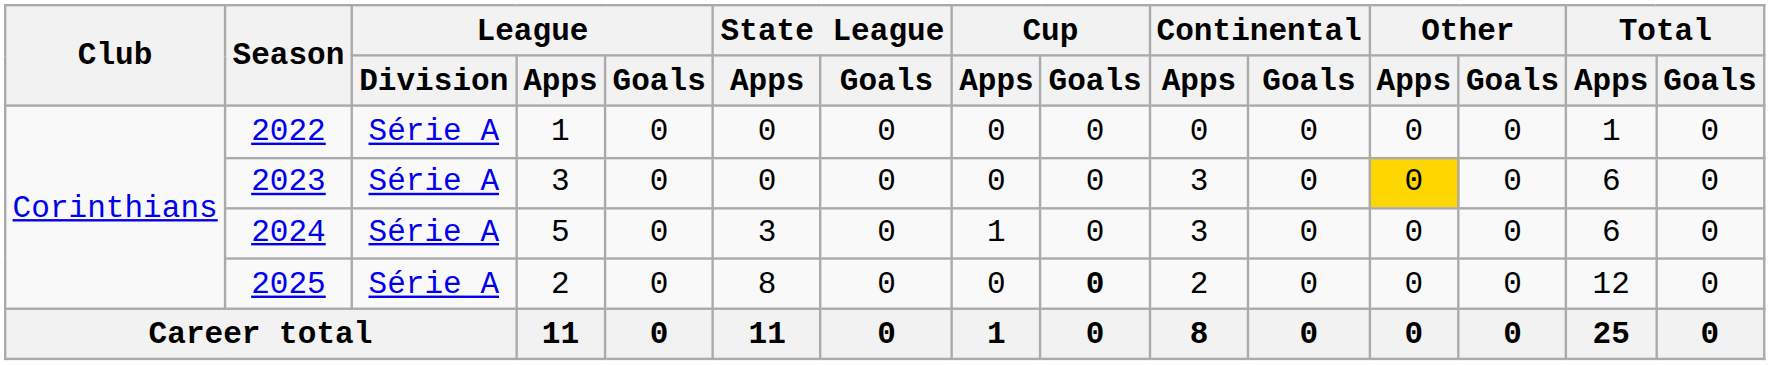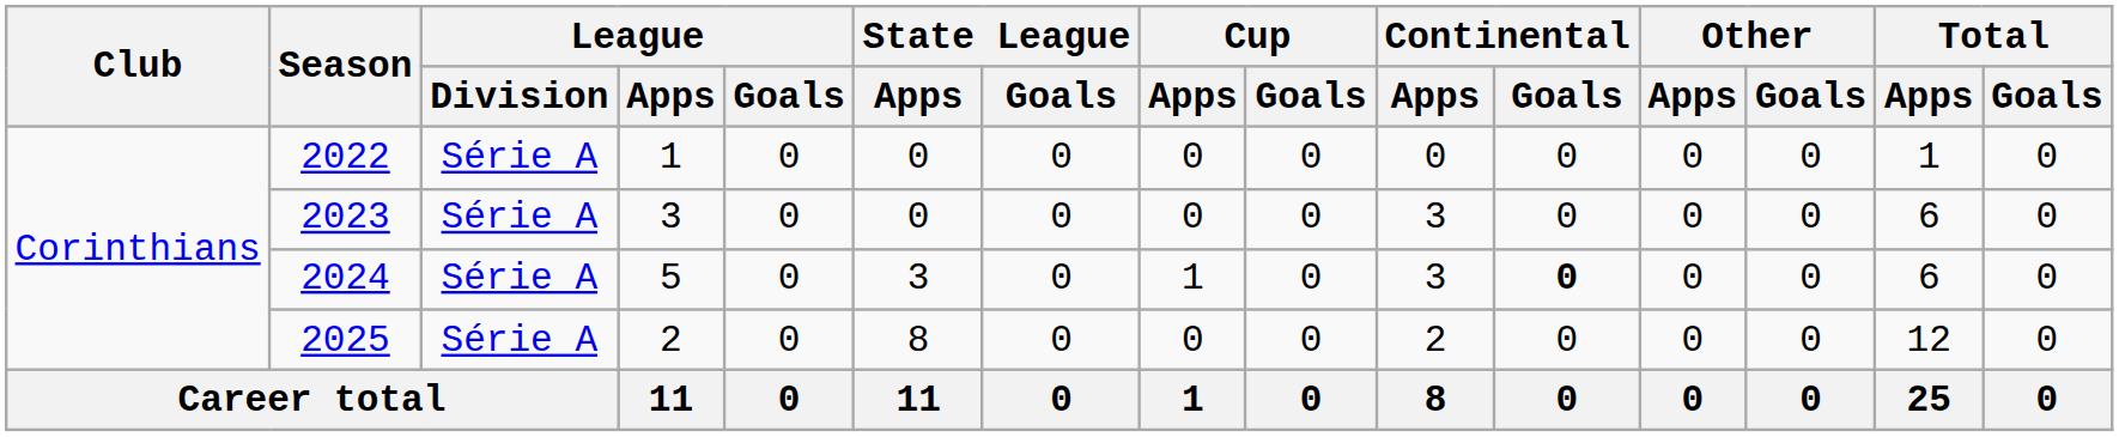2023 | Other / Apps: gold background -> no background
2024 | Continental / Goals: normal -> bold
2025 | Cup / Goals: bold -> normal
